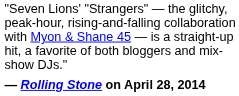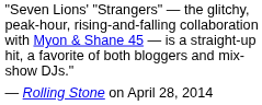row 2 | column 1: bold -> normal
